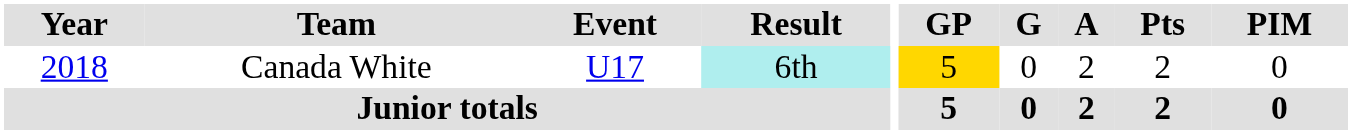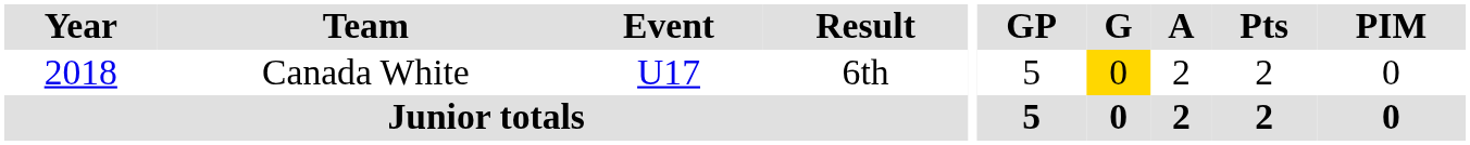Canada White | Result: paleturquoise background -> no background
Canada White | GP: gold background -> no background
Canada White | G: no background -> gold background
